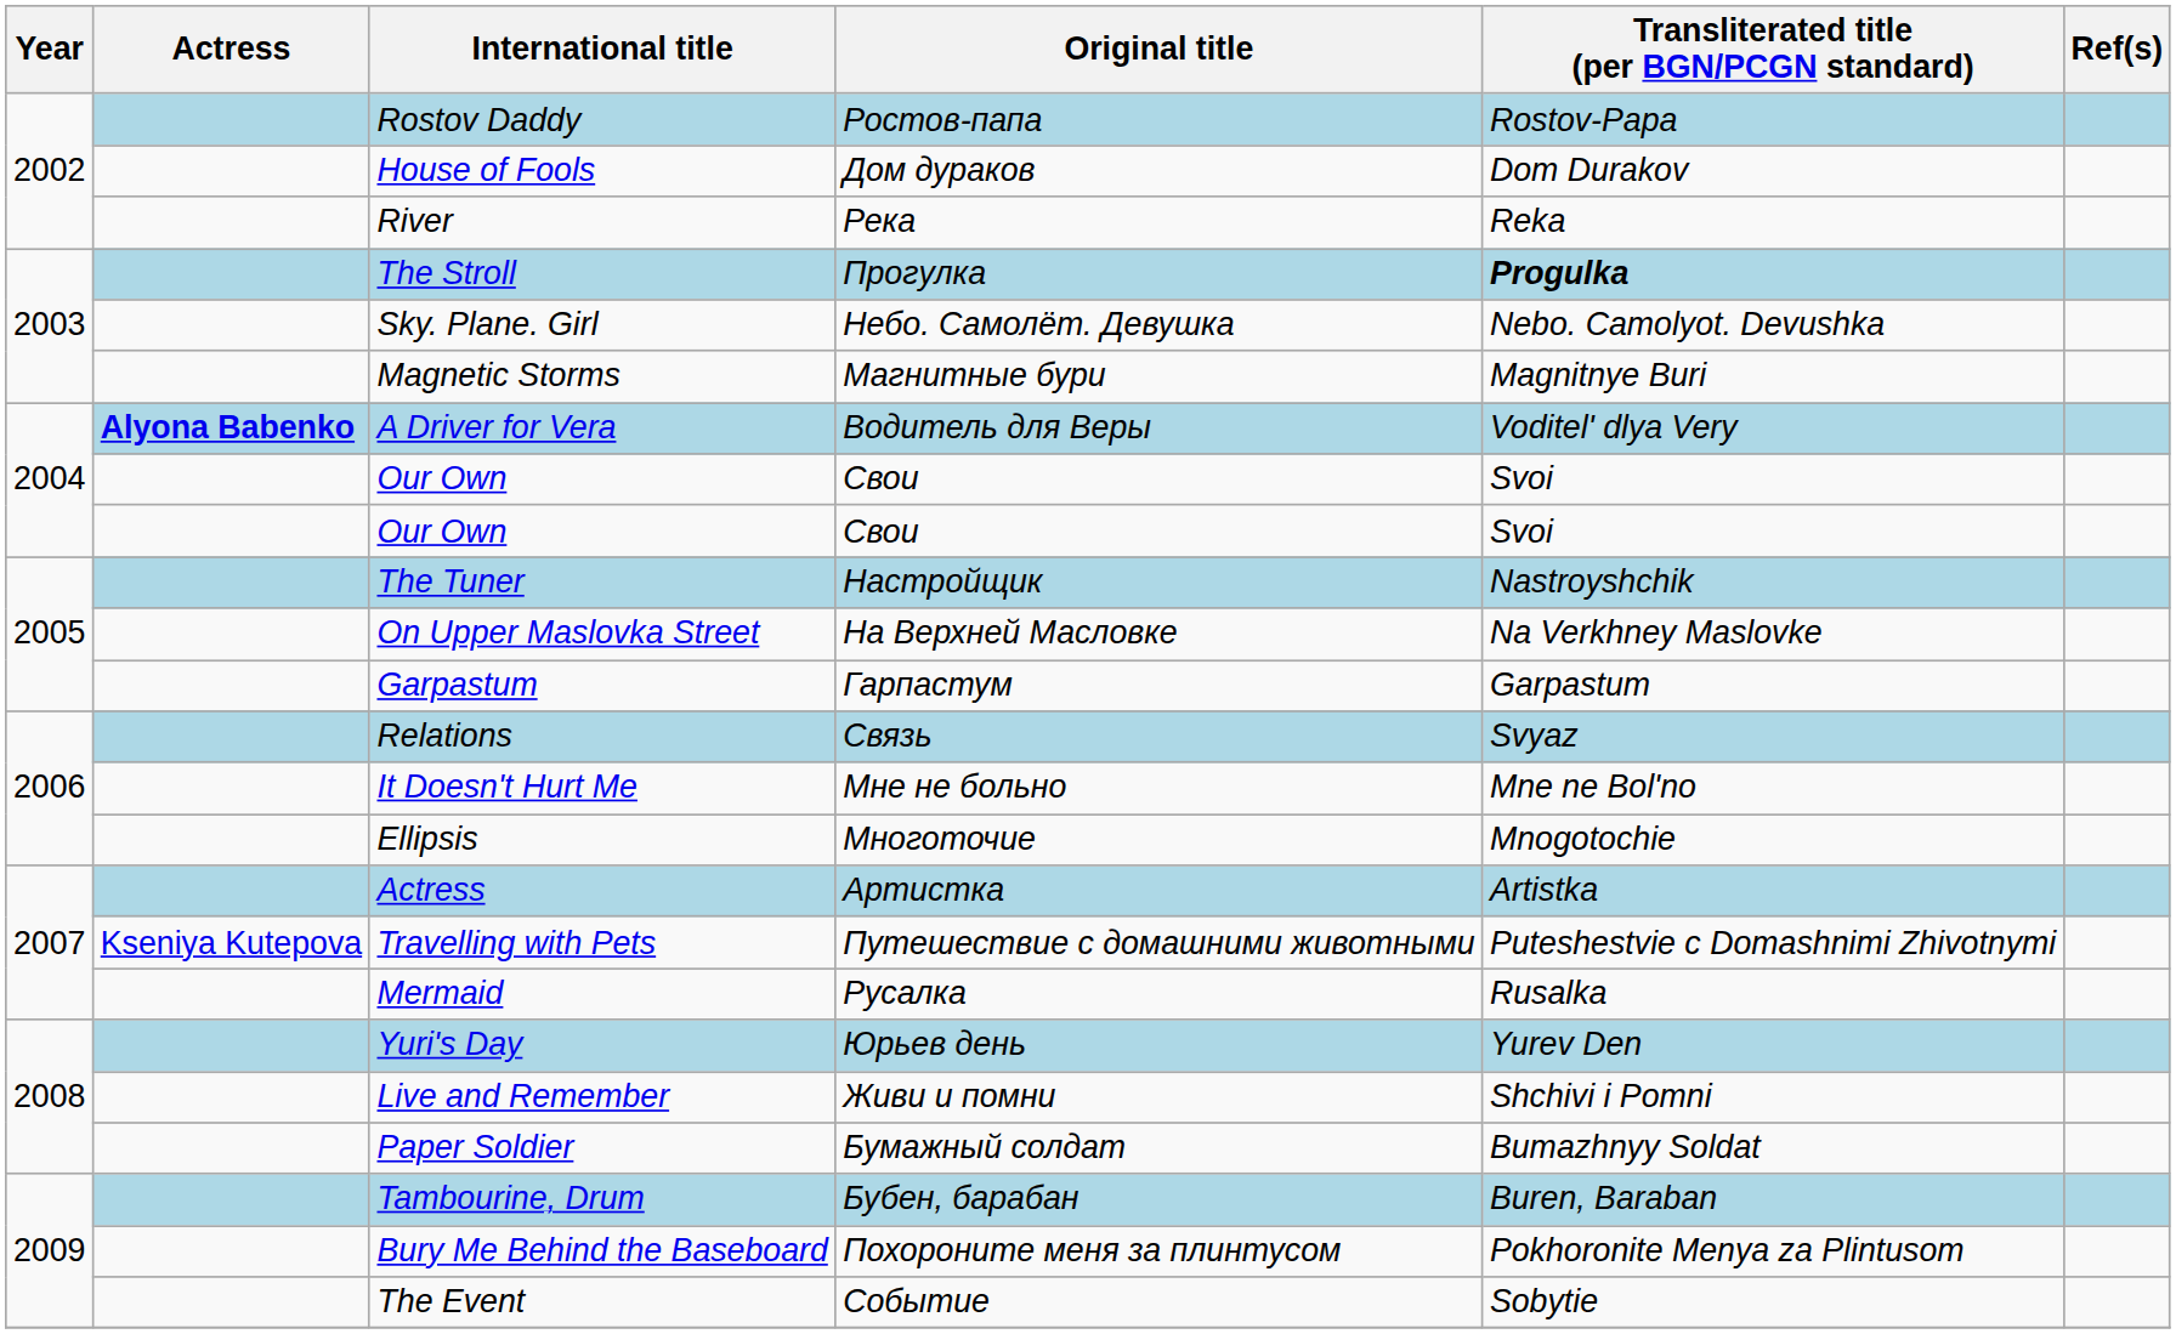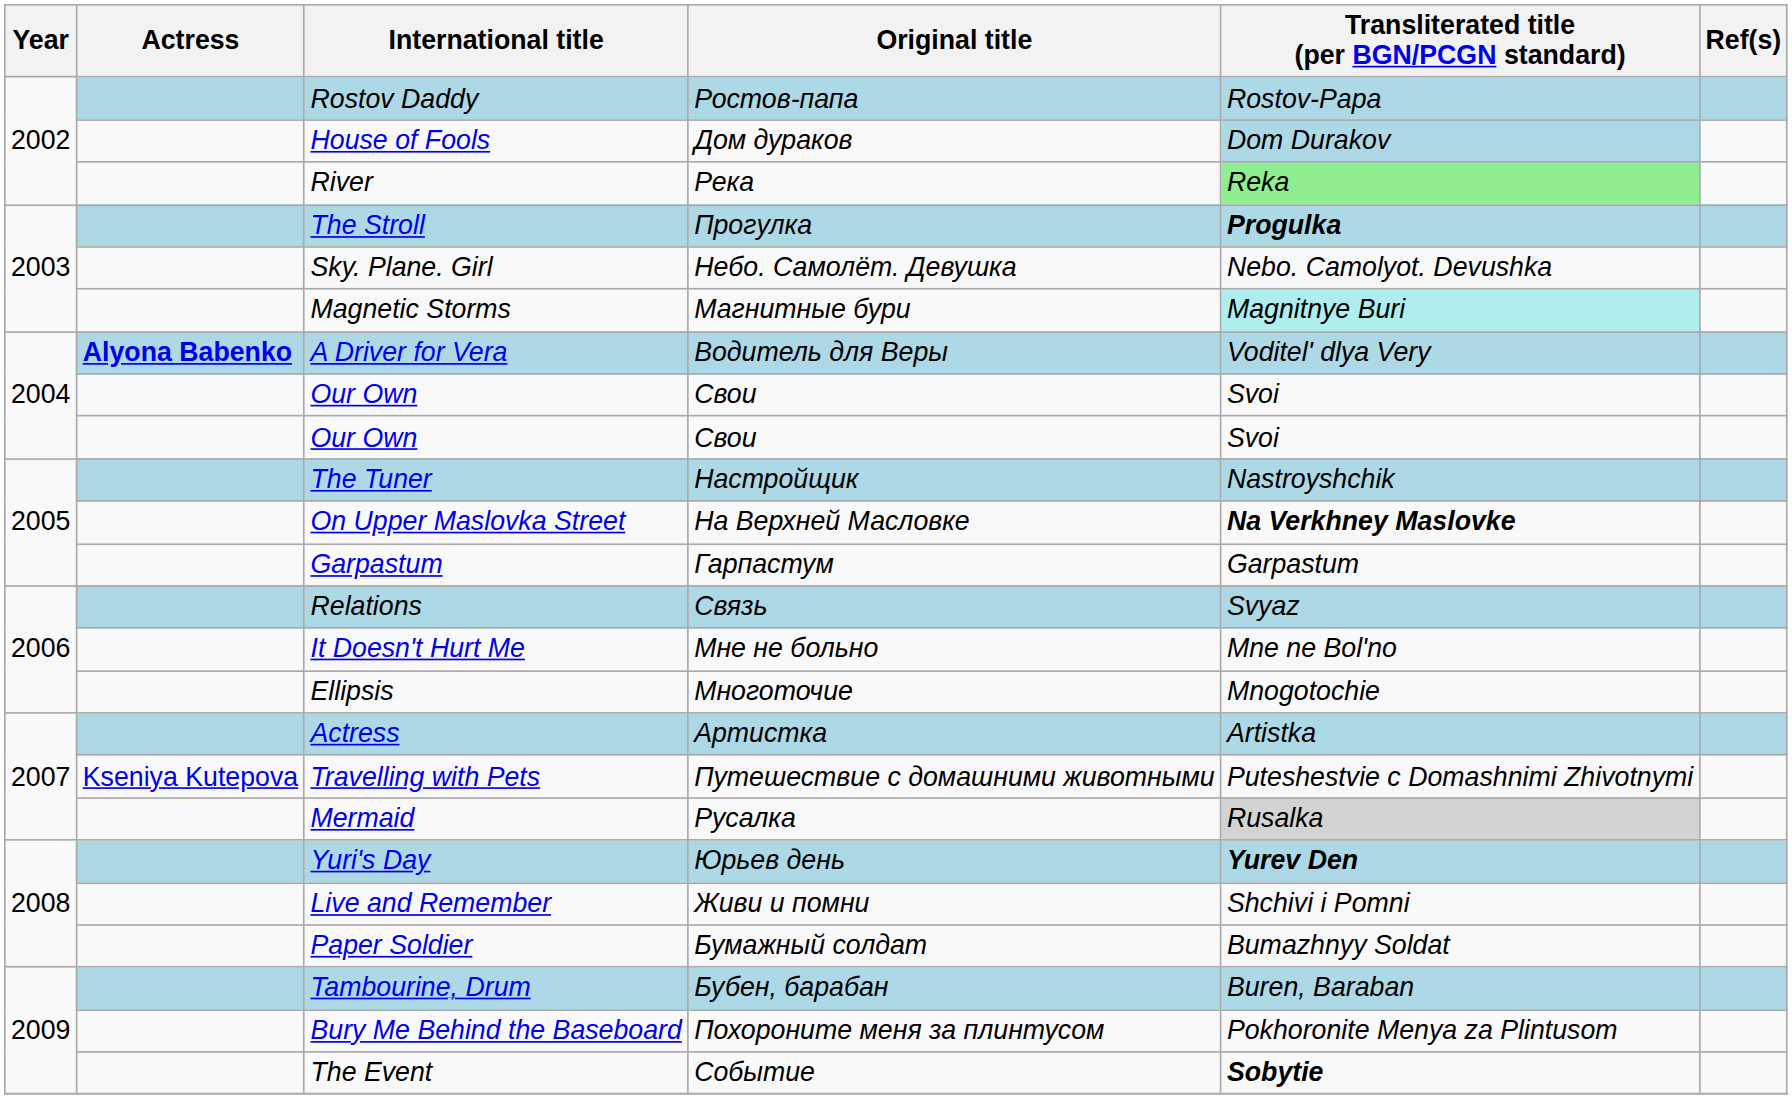House of Fools | Transliterated title (per BGN/PCGN standard): no background -> lightblue background
River | Transliterated title (per BGN/PCGN standard): no background -> lightgreen background
Magnetic Storms | Transliterated title (per BGN/PCGN standard): no background -> paleturquoise background
On Upper Maslovka Street | Transliterated title (per BGN/PCGN standard): normal -> bold
Mermaid | Transliterated title (per BGN/PCGN standard): no background -> lightgrey background
Yuri's Day | Transliterated title (per BGN/PCGN standard): normal -> bold
The Event | Transliterated title (per BGN/PCGN standard): normal -> bold
